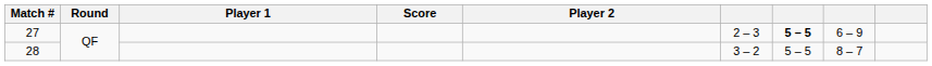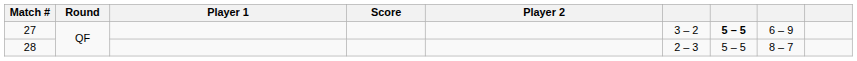27 | column 6: 2 – 3 -> 3 – 2
28 | column 6: 3 – 2 -> 2 – 3
